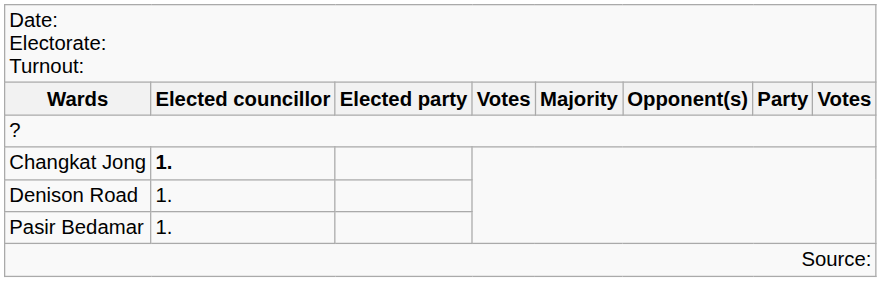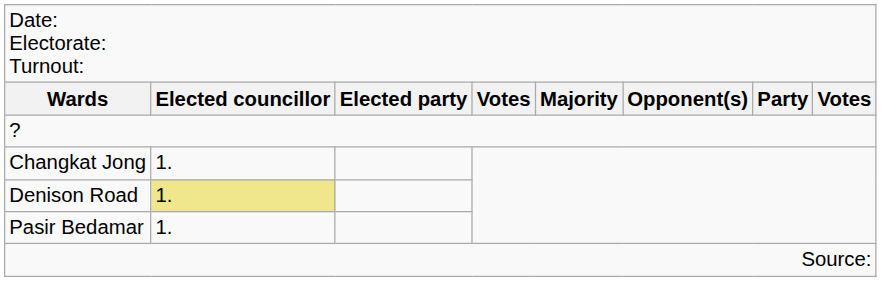Changkat Jong | column 2: bold -> normal
Denison Road | column 2: no background -> khaki background
